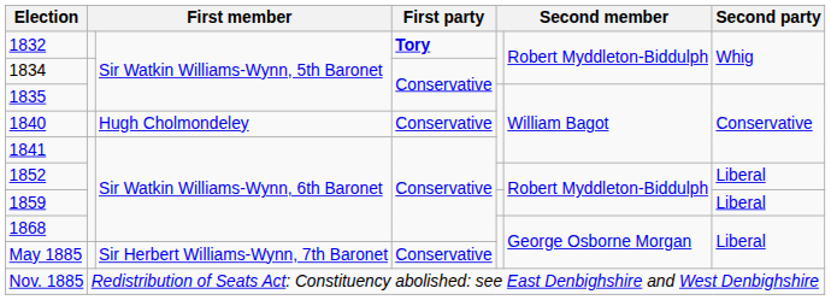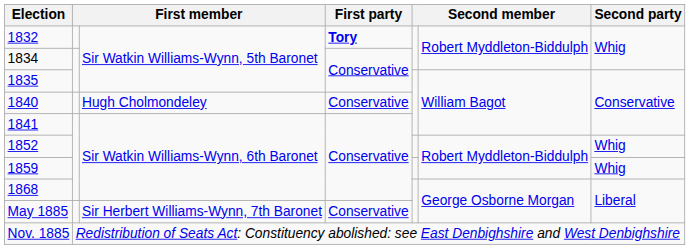1852 | Second party: Liberal -> Whig
1859 | Second party: Liberal -> Whig
